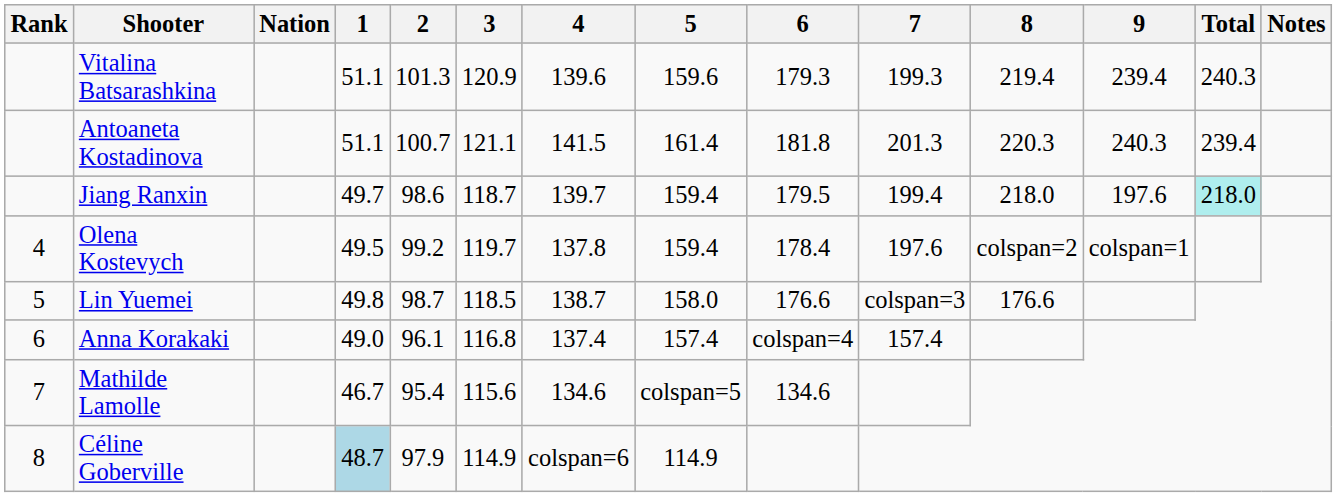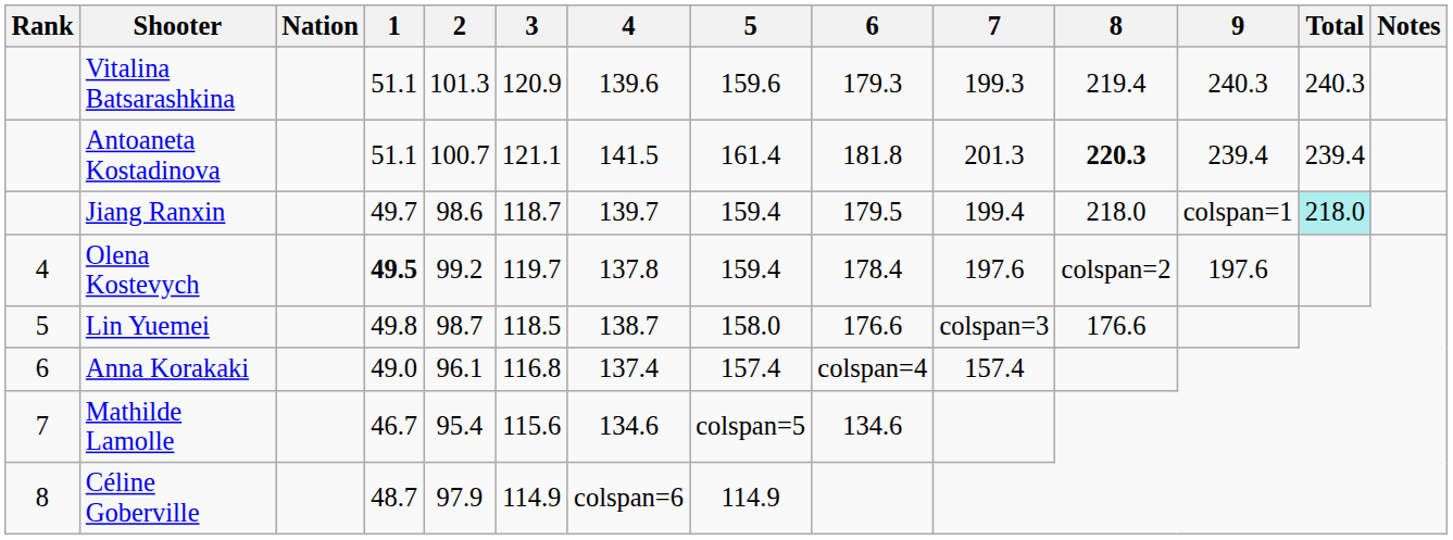Vitalina Batsarashkina | 9: 239.4 -> 240.3
Antoaneta Kostadinova | 8: normal -> bold
Antoaneta Kostadinova | 9: 240.3 -> 239.4
Jiang Ranxin | 9: 197.6 -> colspan=1
Olena Kostevych | 1: normal -> bold
Olena Kostevych | 9: colspan=1 -> 197.6
Céline Goberville | 1: lightblue background -> no background
